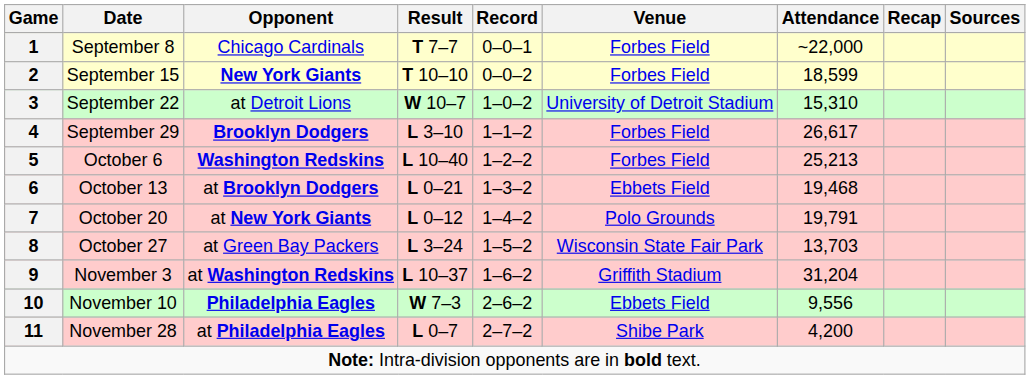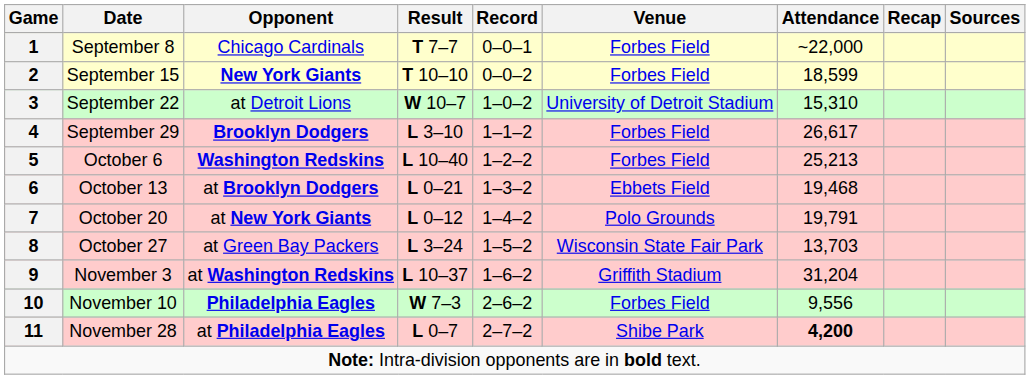10 | Venue: Ebbets Field -> Forbes Field
11 | Attendance: normal -> bold
